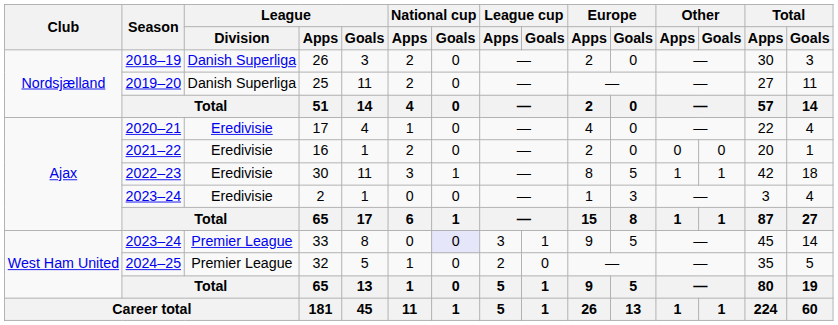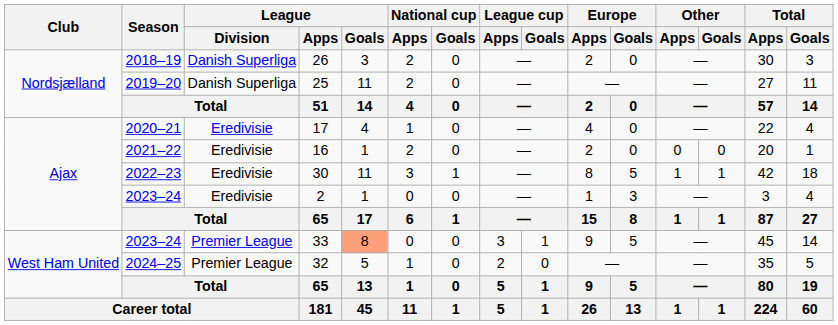33 | League / Goals: no background -> lightsalmon background
33 | National cup / Goals: lavender background -> no background
